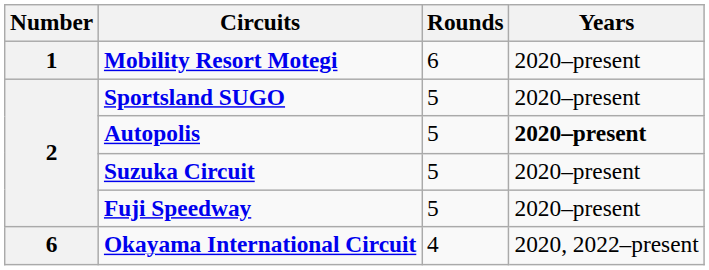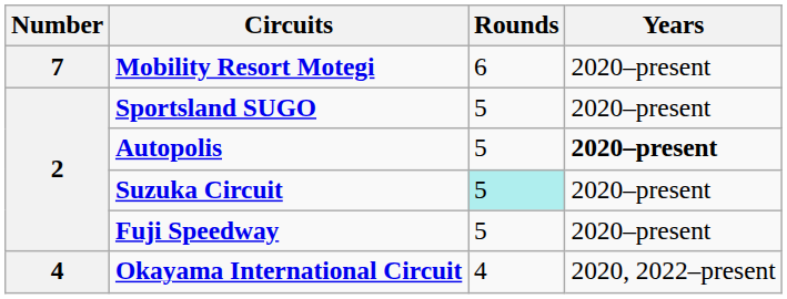Mobility Resort Motegi | Number: 1 -> 7
Suzuka Circuit | Rounds: no background -> paleturquoise background
Okayama International Circuit | Number: 6 -> 4
